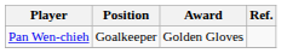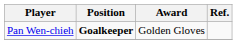Pan Wen-chieh | Position: normal -> bold
